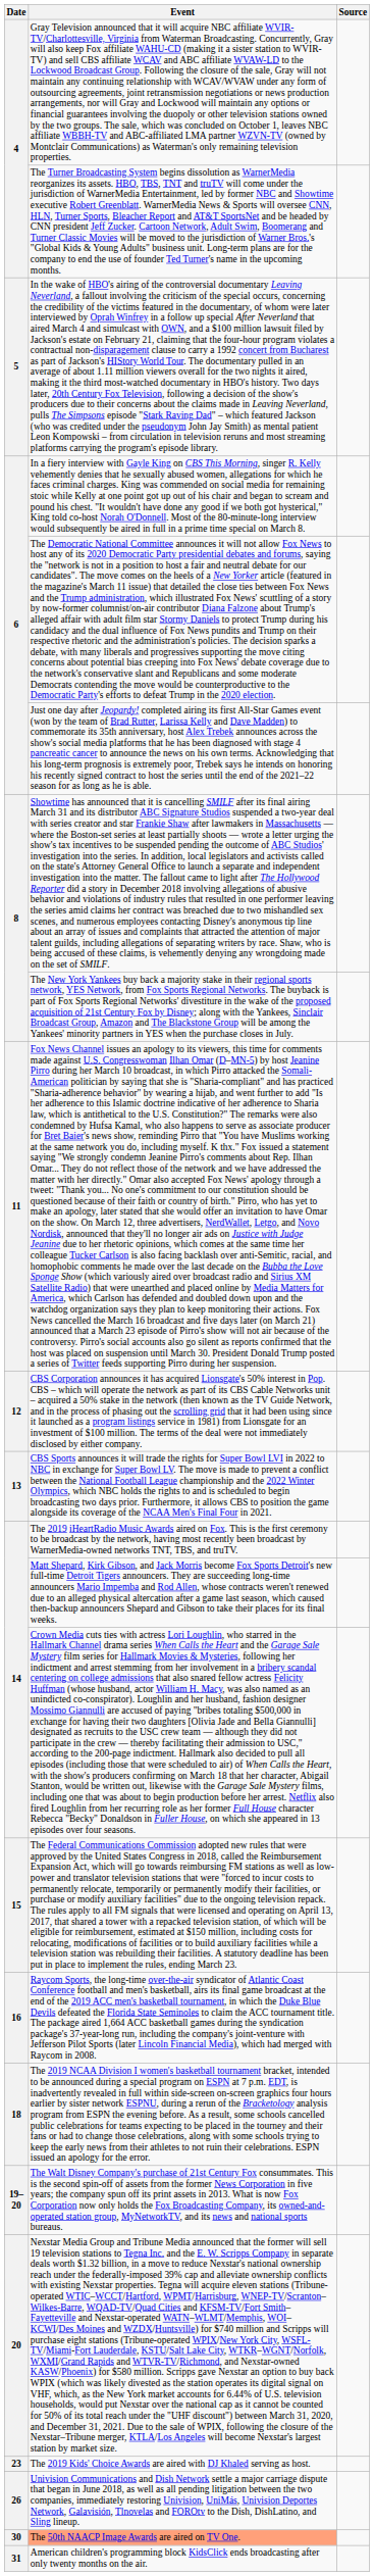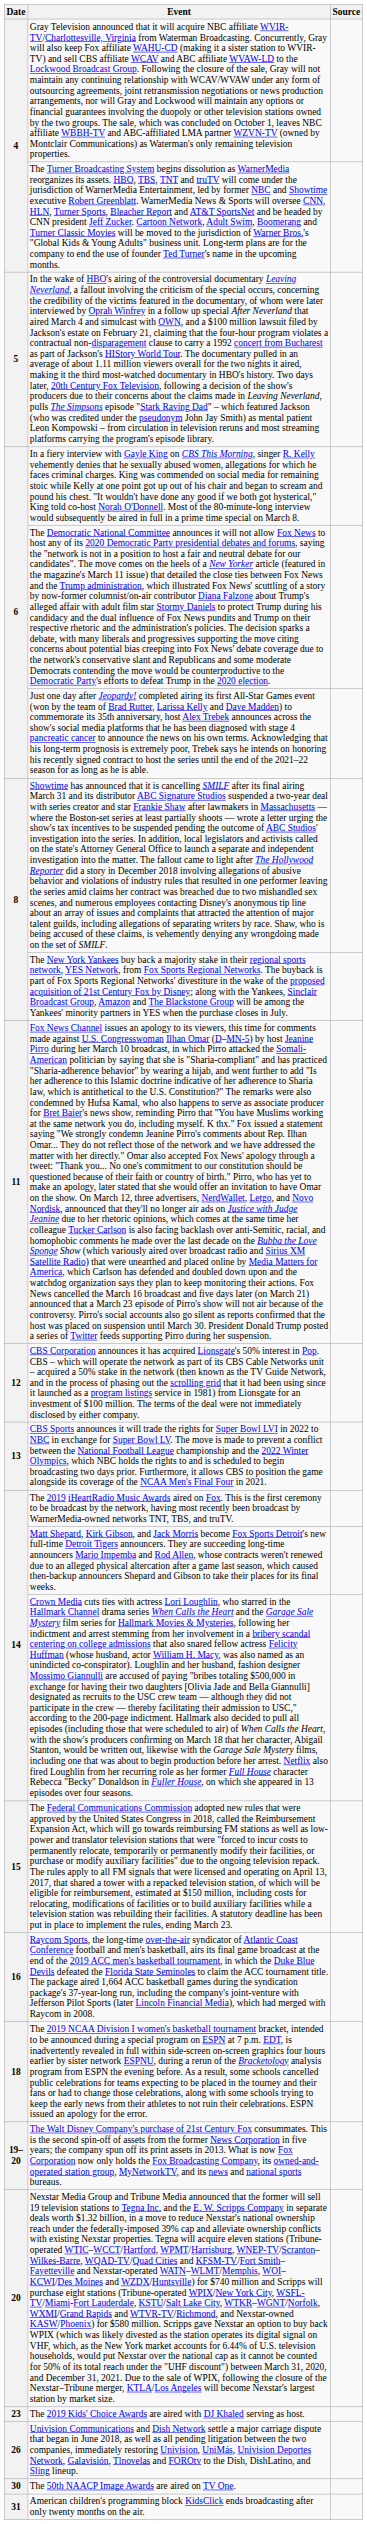The 50th NAACP Image Awards are aired on TV One. | Event: lightsalmon background -> no background
